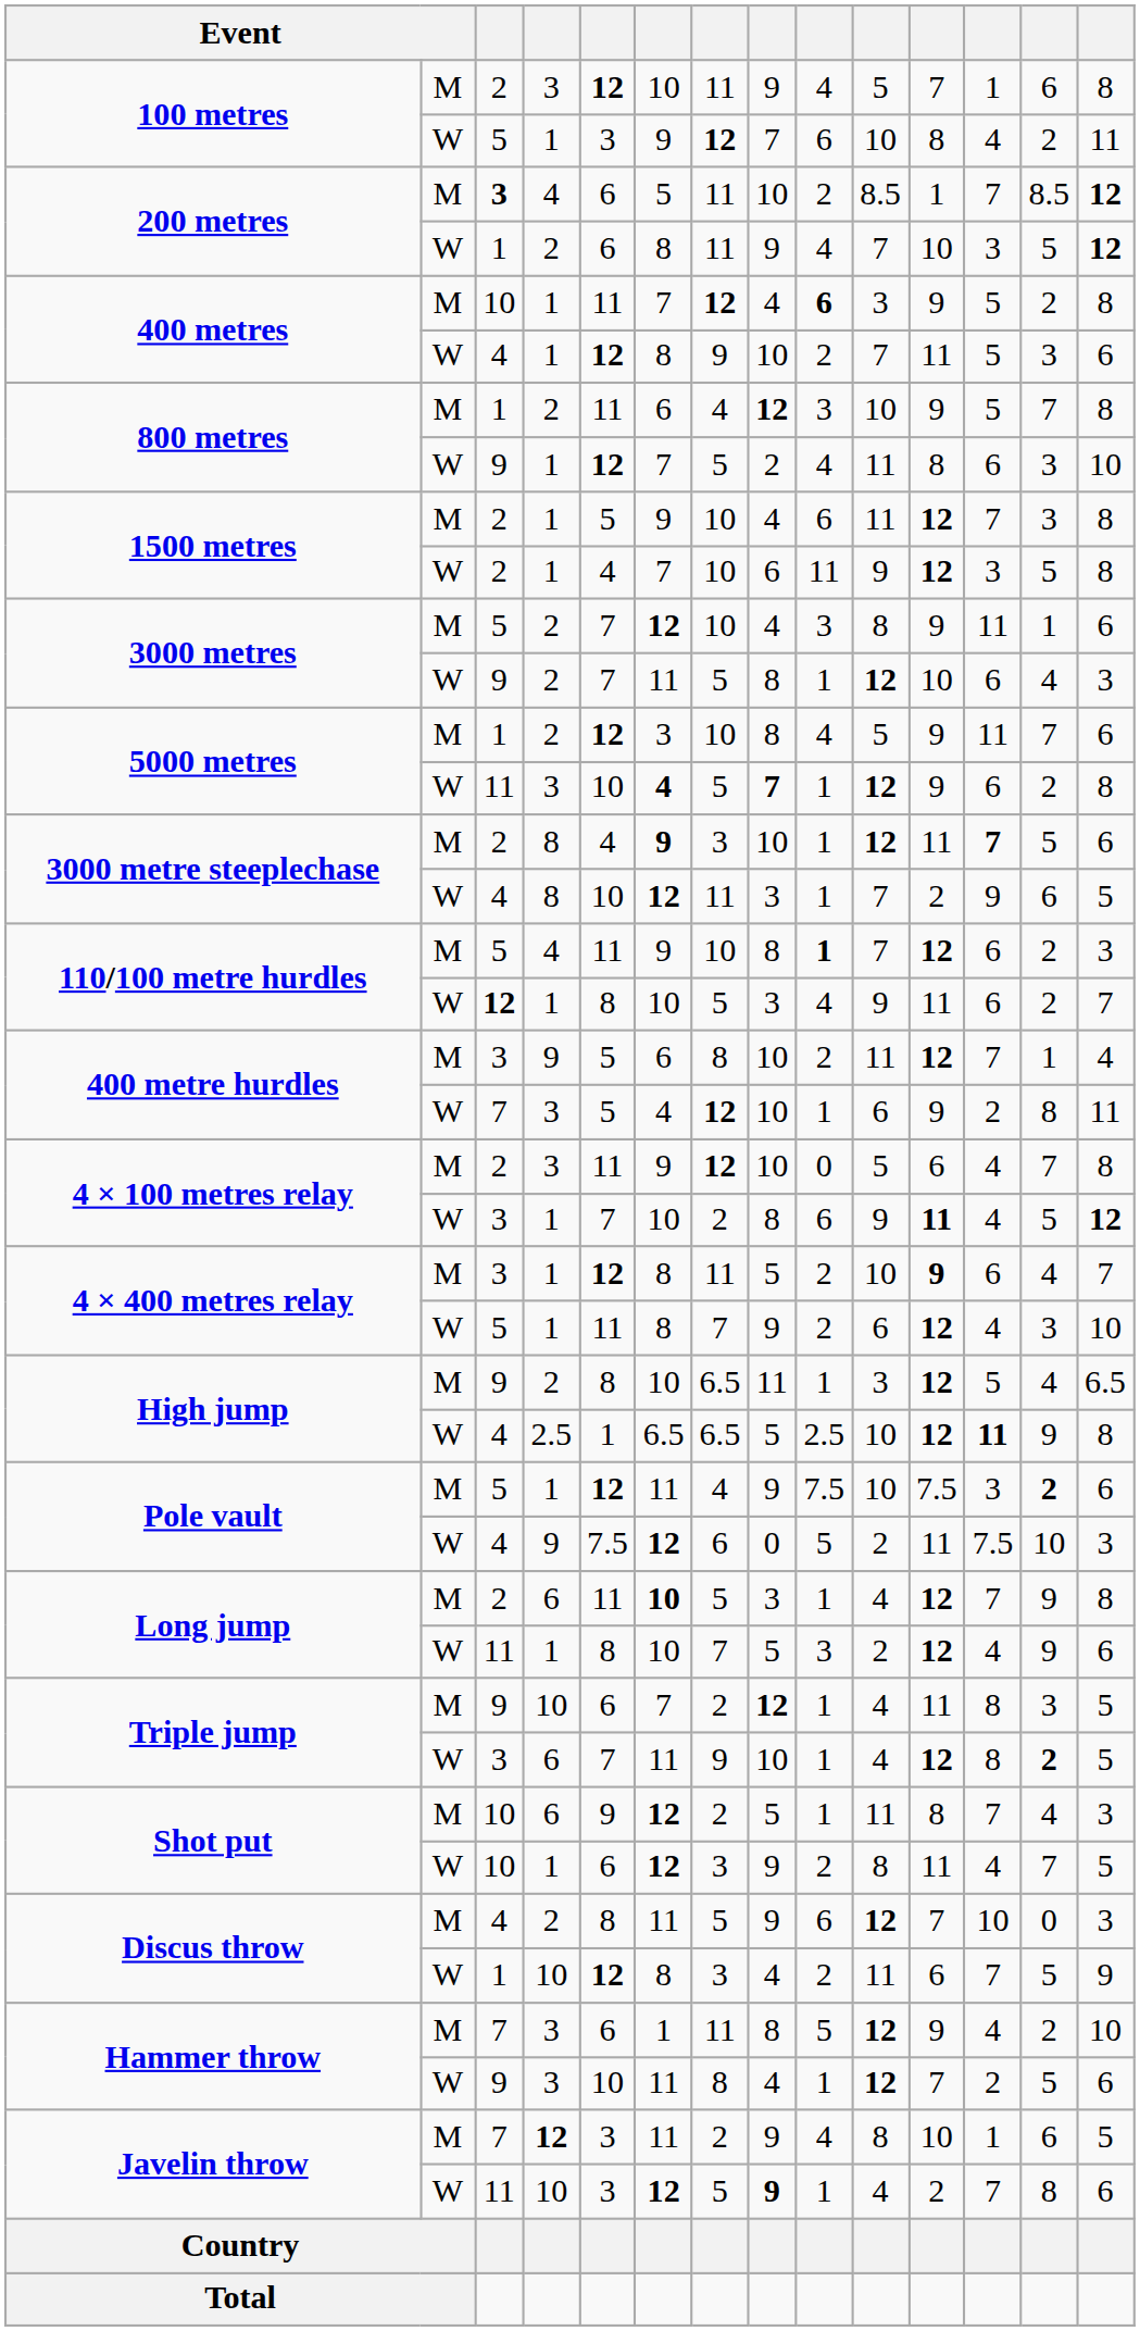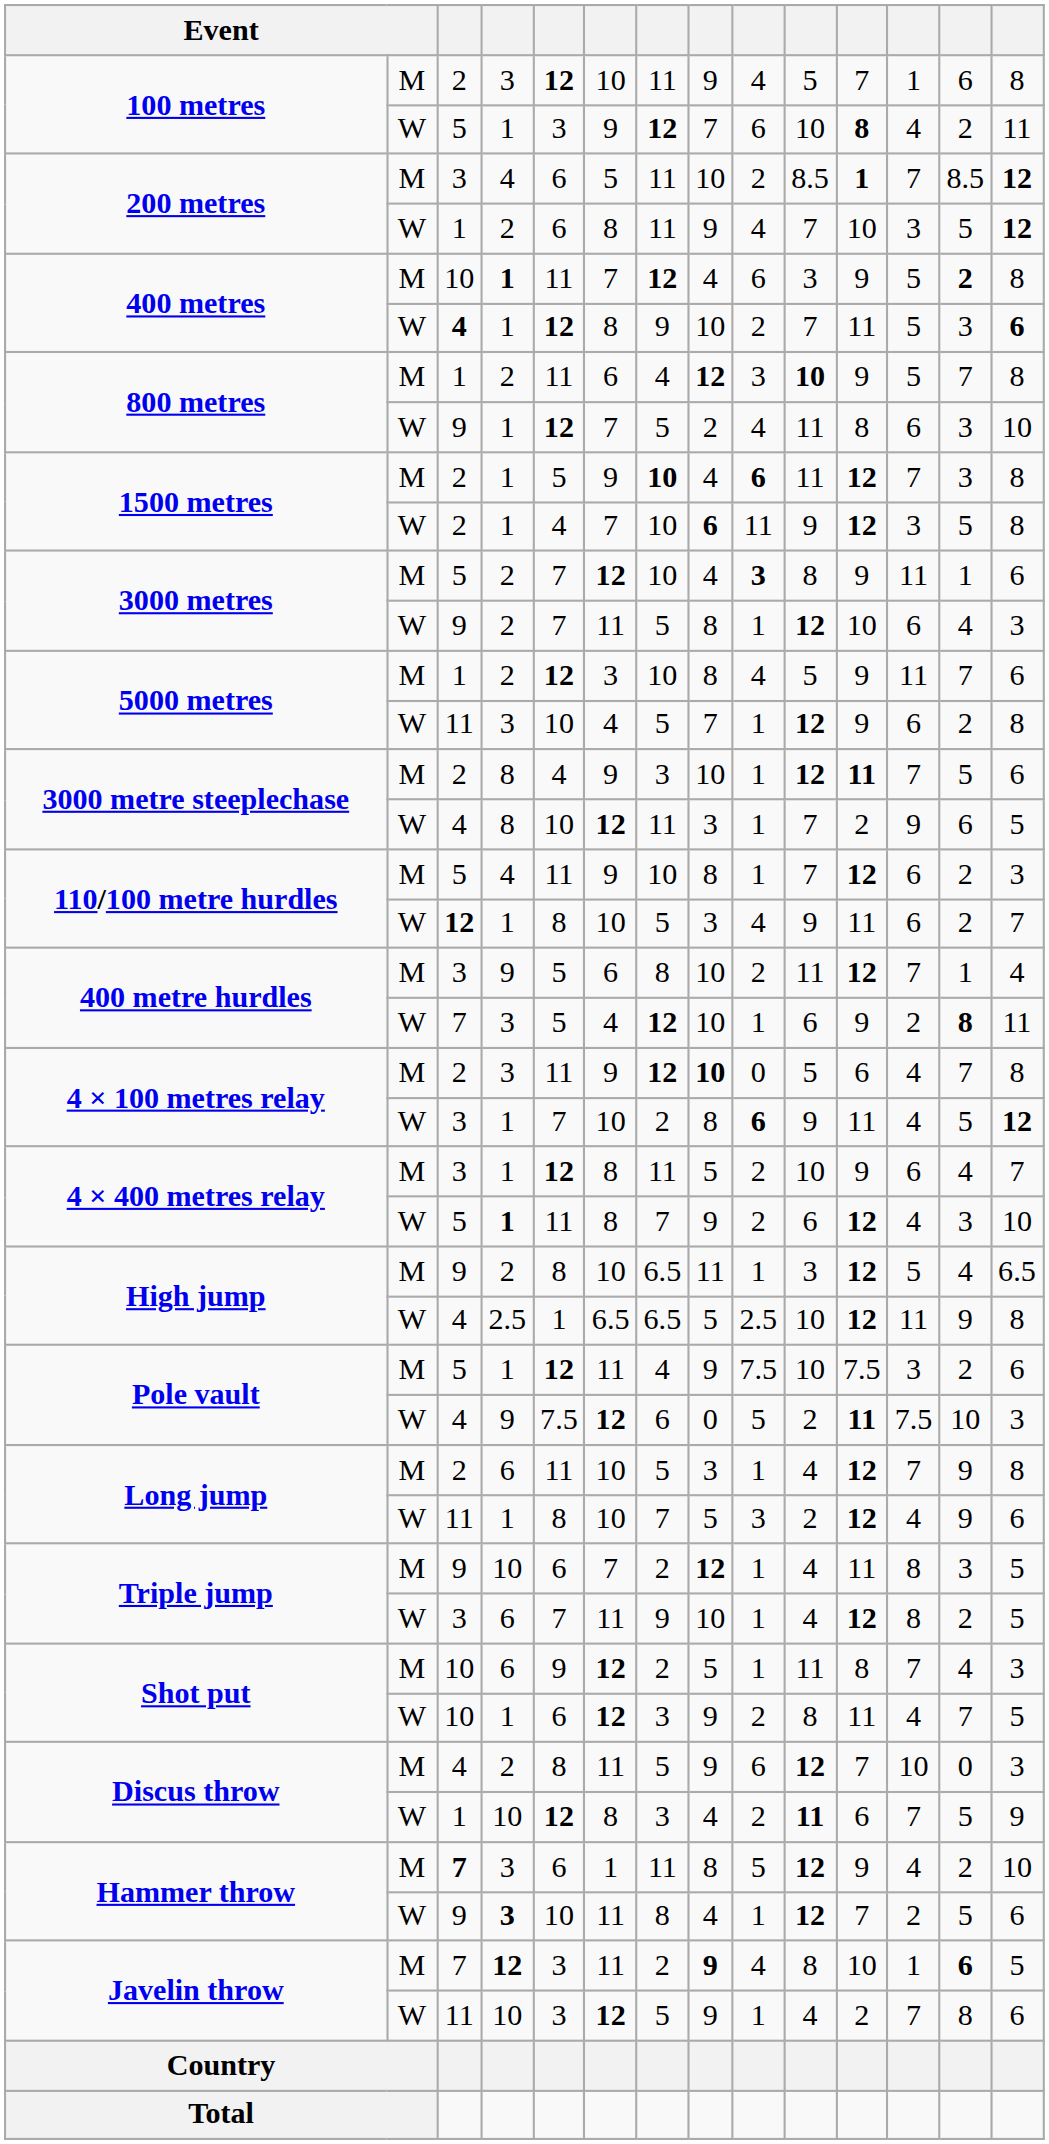100 metres / W | column 11: normal -> bold
200 metres / M | column 3: bold -> normal
200 metres / M | column 11: normal -> bold
400 metres / M | column 4: normal -> bold
400 metres / M | column 9: bold -> normal
400 metres / M | column 13: normal -> bold
400 metres / W | column 3: normal -> bold
400 metres / W | column 14: normal -> bold
800 metres / M | column 10: normal -> bold
1500 metres / M | column 7: normal -> bold
1500 metres / M | column 9: normal -> bold
1500 metres / W | column 8: normal -> bold
3000 metres / M | column 9: normal -> bold
5000 metres / W | column 6: bold -> normal
5000 metres / W | column 8: bold -> normal
3000 metre steeplechase / M | column 6: bold -> normal
3000 metre steeplechase / M | column 11: normal -> bold
3000 metre steeplechase / M | column 12: bold -> normal
110/100 metre hurdles / M | column 9: bold -> normal
400 metre hurdles / W | column 13: normal -> bold
4 × 100 metres relay / M | column 8: normal -> bold
4 × 100 metres relay / W | column 9: normal -> bold
4 × 100 metres relay / W | column 11: bold -> normal
4 × 400 metres relay / M | column 11: bold -> normal
4 × 400 metres relay / W | column 4: normal -> bold
High jump / W | column 12: bold -> normal
Pole vault / M | column 13: bold -> normal
Pole vault / W | column 11: normal -> bold
Long jump / M | column 6: bold -> normal
Triple jump / W | column 13: bold -> normal
Discus throw / W | column 10: normal -> bold
Hammer throw / M | column 3: normal -> bold
Hammer throw / W | column 4: normal -> bold
Javelin throw / M | column 8: normal -> bold
Javelin throw / M | column 13: normal -> bold
Javelin throw / W | column 8: bold -> normal
